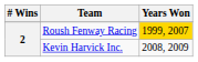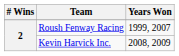Roush Fenway Racing | Years Won: gold background -> no background
